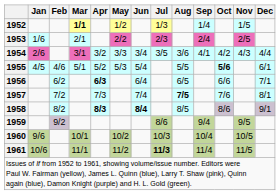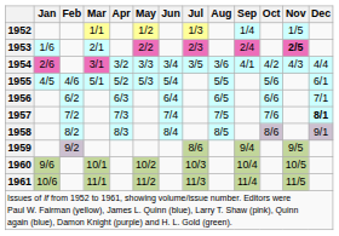1952 | Mar: bold -> normal
1953 | Nov: normal -> bold
1955 | Oct: bold -> normal
1956 | Apr: bold -> normal
1957 | Aug: bold -> normal
1957 | Dec: normal -> bold
1958 | Apr: bold -> normal
1958 | Jun: bold -> normal
1961 | Jul: bold -> normal
